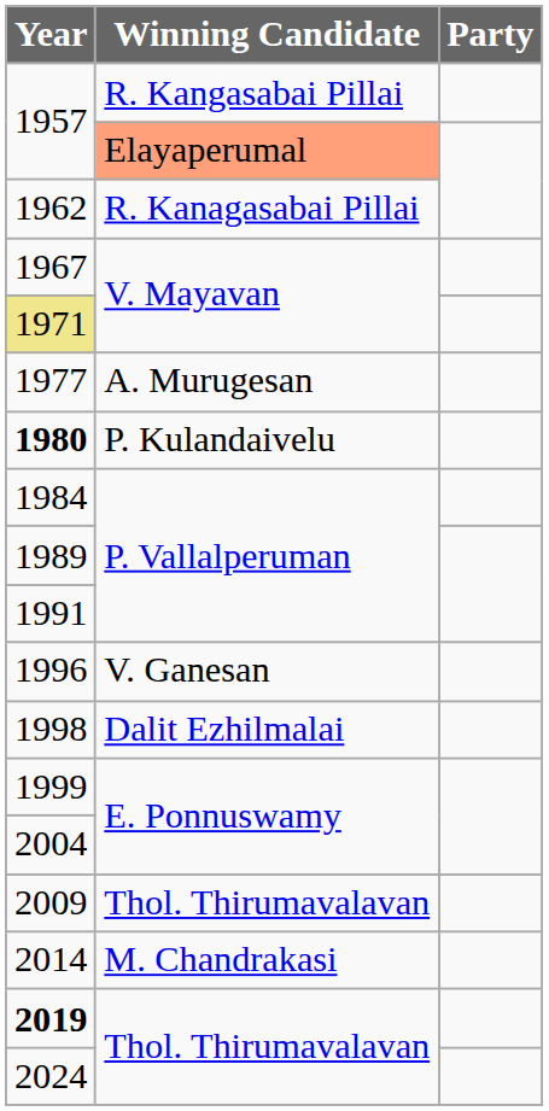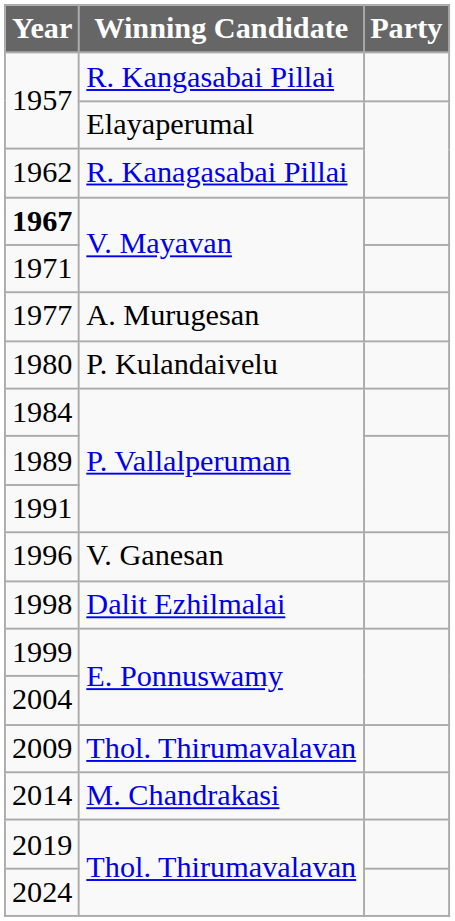1957 / Elayaperumal | Winning Candidate: lightsalmon background -> no background
1967 | Year: normal -> bold
1971 | Year: khaki background -> no background
1980 | Year: bold -> normal
2019 | Year: bold -> normal
